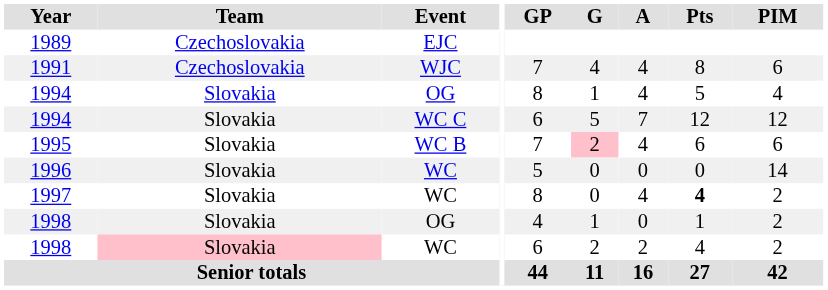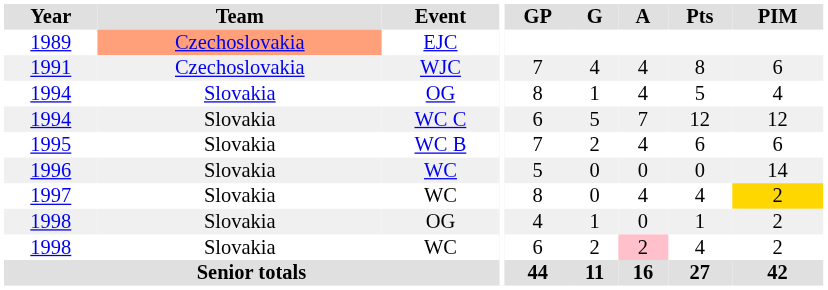1989 | Team: no background -> lightsalmon background
1995 | G: pink background -> no background
1997 | Pts: bold -> normal
1997 | PIM: no background -> gold background
1998 / WC | Team: pink background -> no background
1998 / WC | A: no background -> pink background
